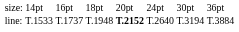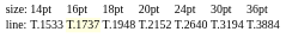line: | column 3: no background -> lightyellow background
line: | column 5: bold -> normal
